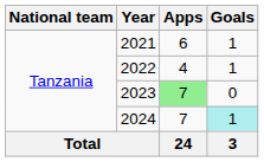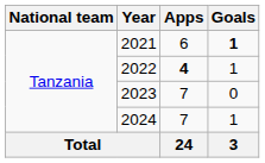2021 | Goals: normal -> bold
2022 | Apps: normal -> bold
2023 | Apps: lightgreen background -> no background
2024 | Goals: paleturquoise background -> no background
